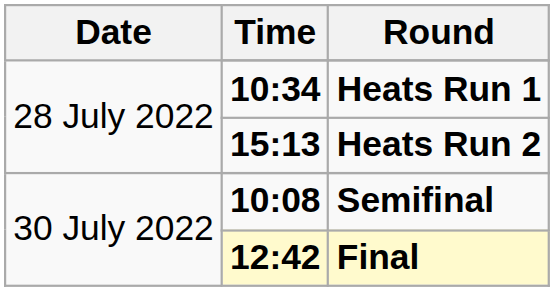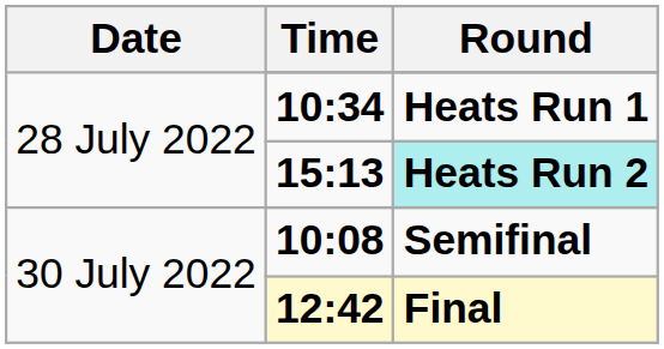15:13 | Round: no background -> paleturquoise background
